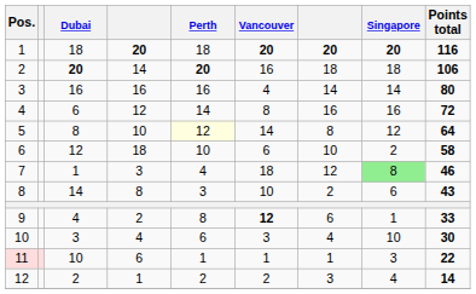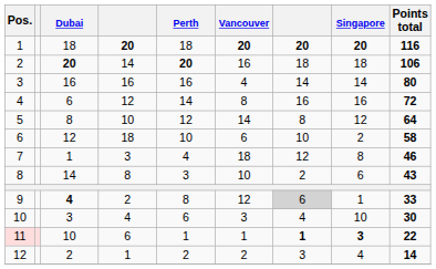5 | Perth: lightyellow background -> no background
7 | Singapore: lightgreen background -> no background
9 | Dubai: normal -> bold
9 | Vancouver: bold -> normal
9 | column 7: no background -> lightgrey background
11 | column 7: normal -> bold
11 | Singapore: normal -> bold
